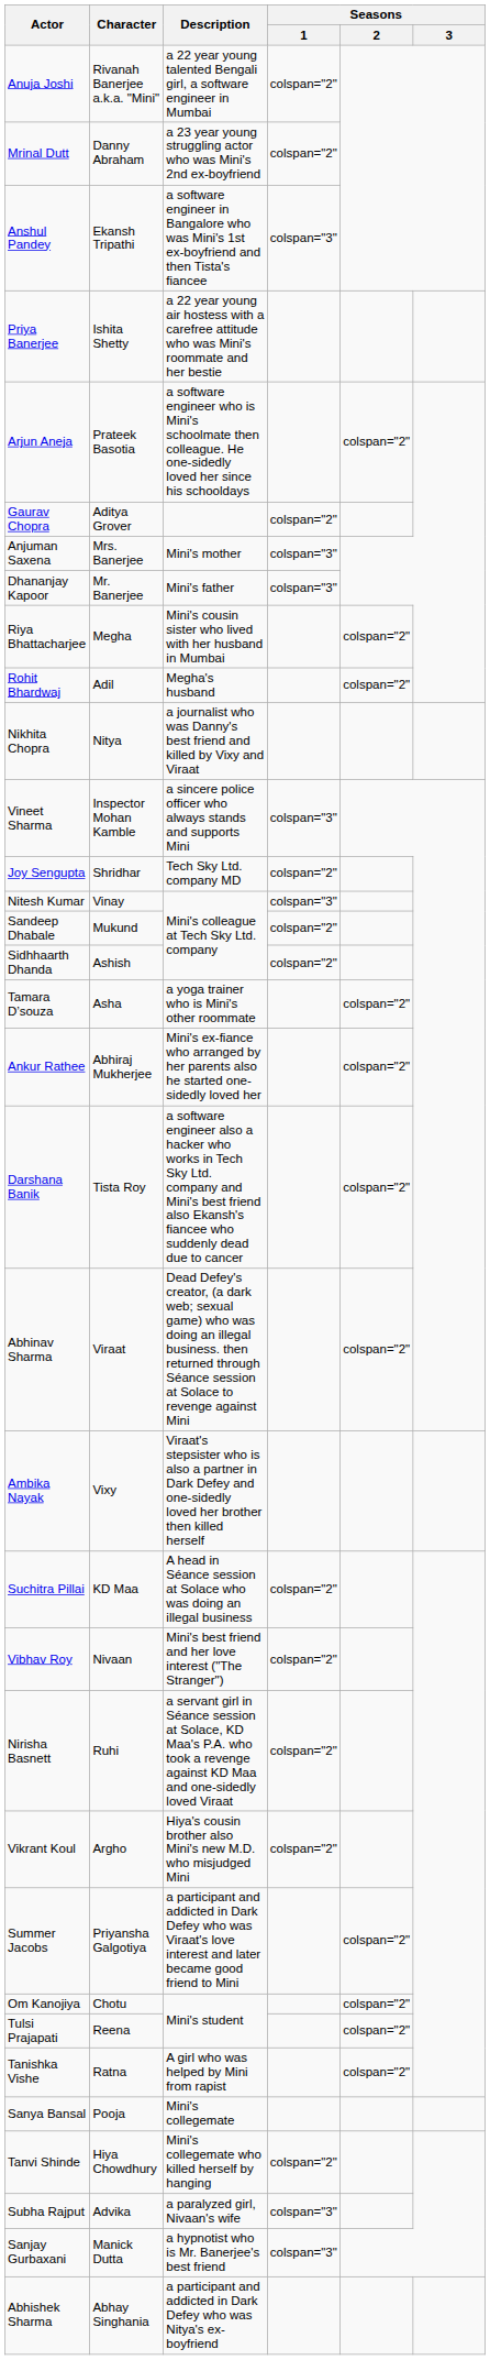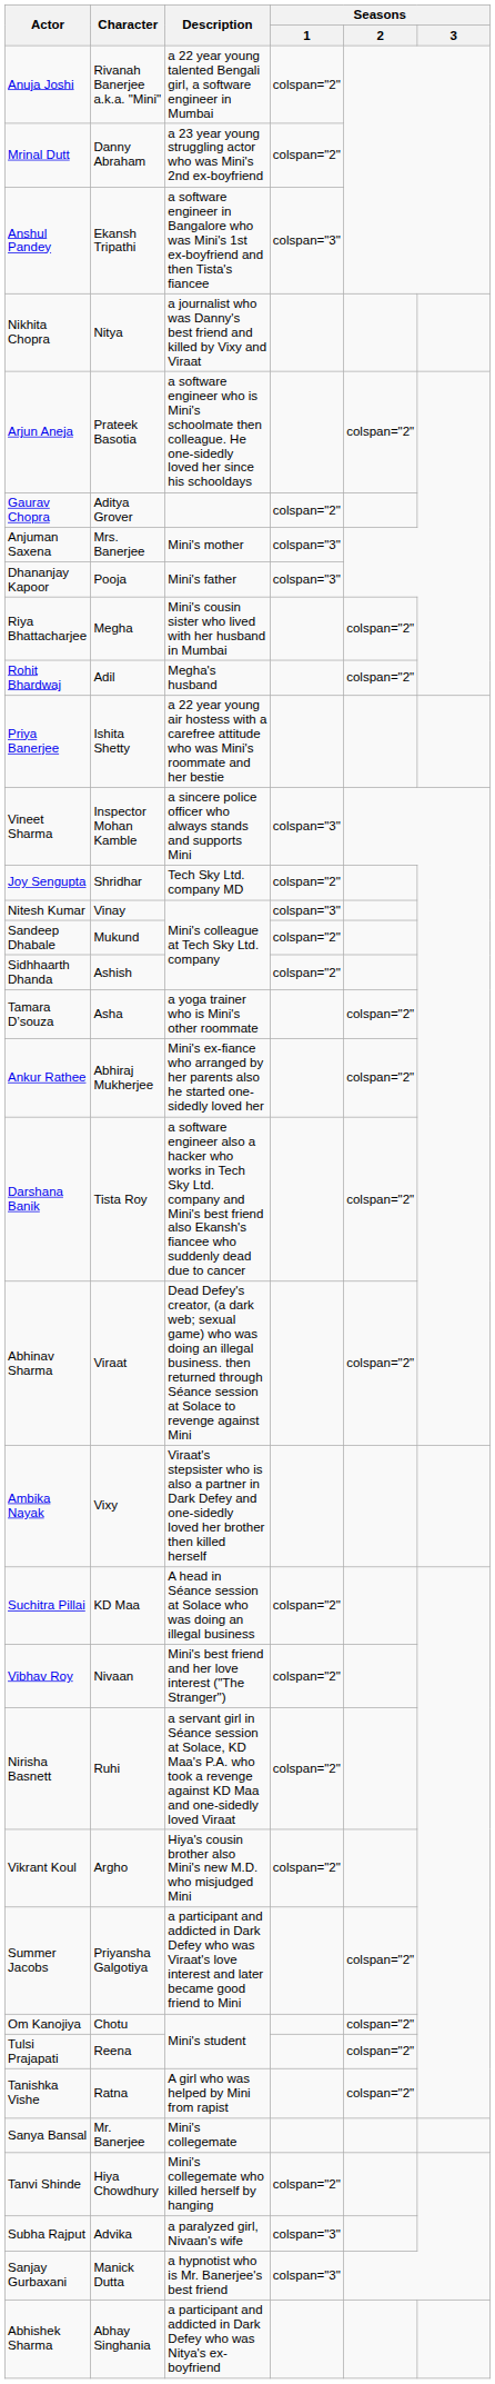rows swapped: Priya Banerjee <-> Nikhita Chopra
Dhananjay Kapoor | Character: Mr. Banerjee -> Pooja
Sanya Bansal | Character: Pooja -> Mr. Banerjee
